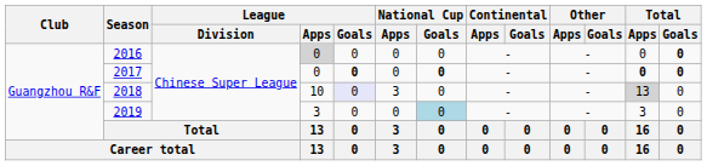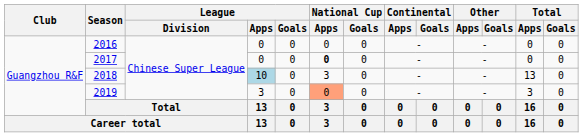2016 | League / Apps: lightgrey background -> no background
2016 | Total / Goals: bold -> normal
2017 | League / Goals: bold -> normal
2017 | National Cup / Apps: normal -> bold
2017 | National Cup / Goals: bold -> normal
2017 | Total / Apps: bold -> normal
2017 | Total / Goals: bold -> normal
2018 | League / Apps: no background -> lightblue background
2018 | League / Goals: lavender background -> no background
2018 | Total / Apps: lightgrey background -> no background
2019 | National Cup / Apps: no background -> lightsalmon background
2019 | National Cup / Goals: lightblue background -> no background
